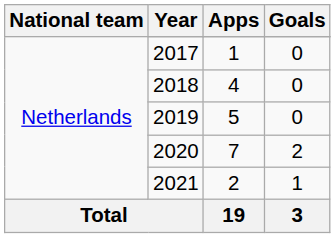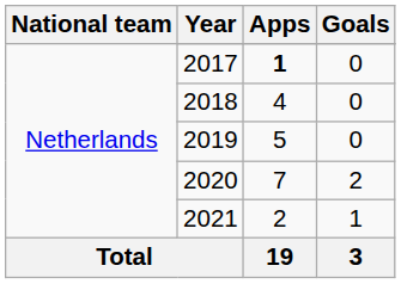2017 | Apps: normal -> bold
